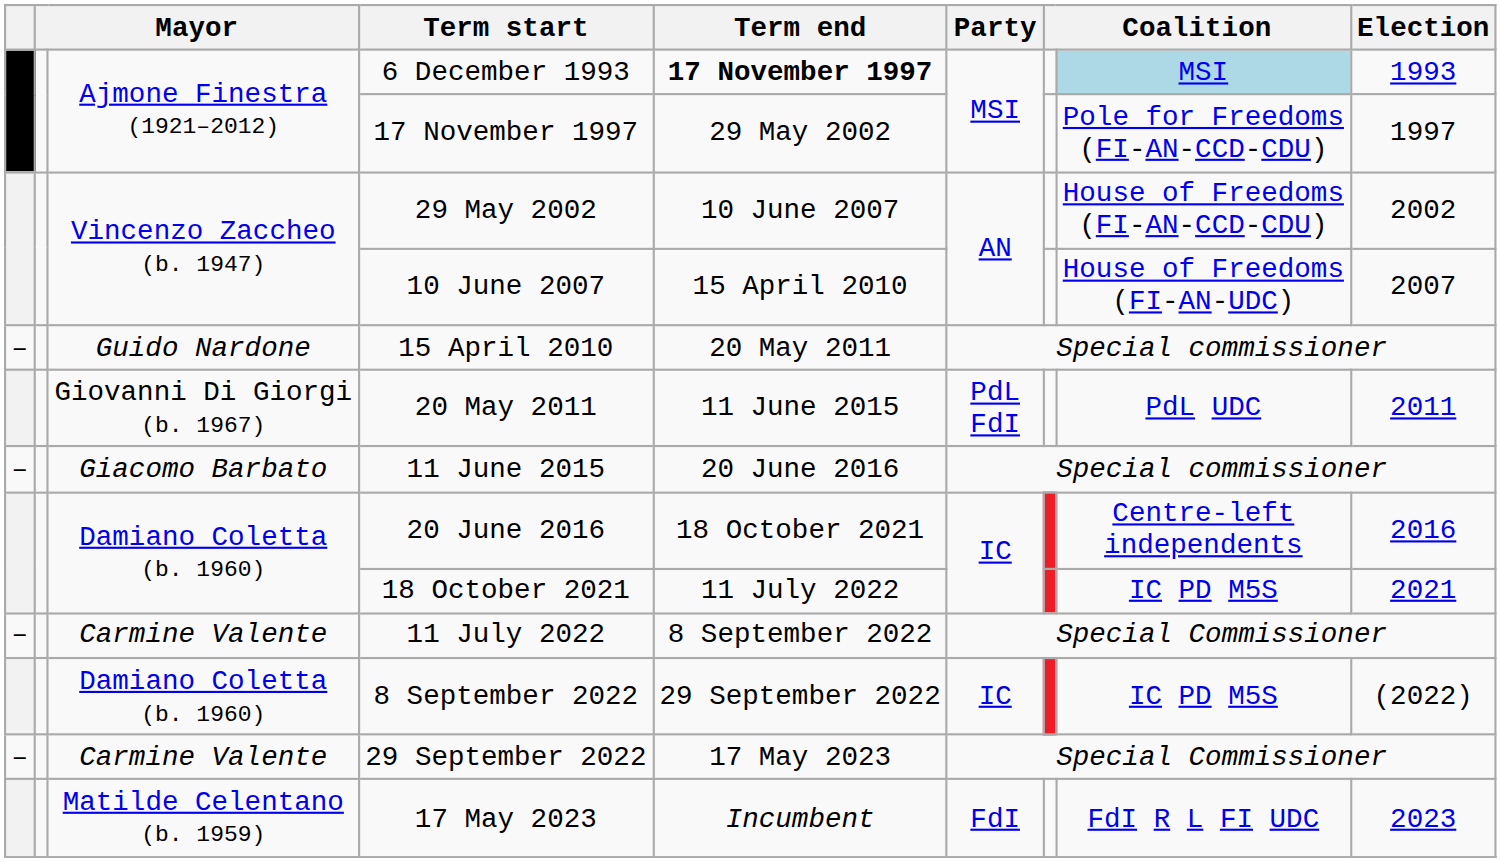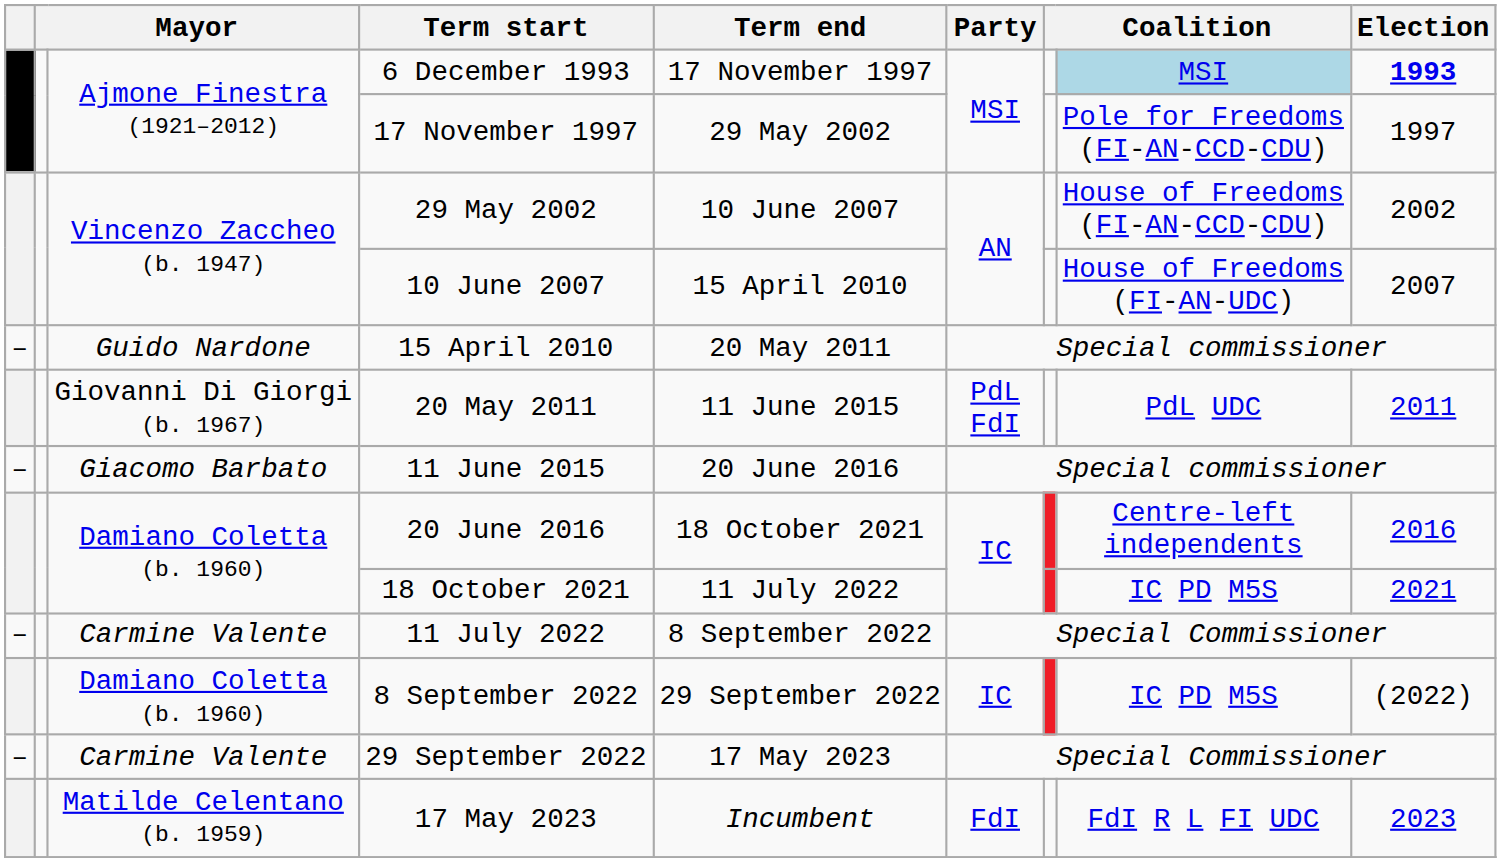6 December 1993 | Term end: bold -> normal
6 December 1993 | Election: normal -> bold
